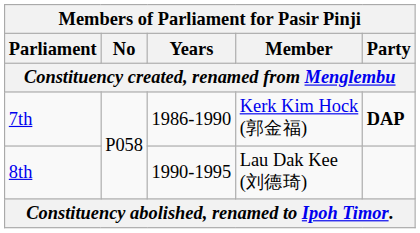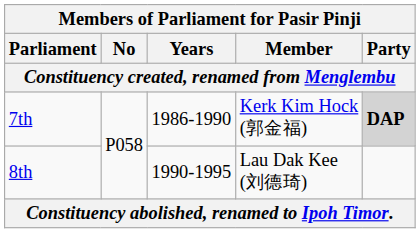7th | Party: no background -> lightgrey background
